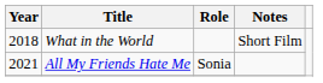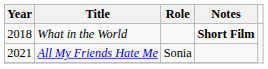What in the World | Notes: normal -> bold
